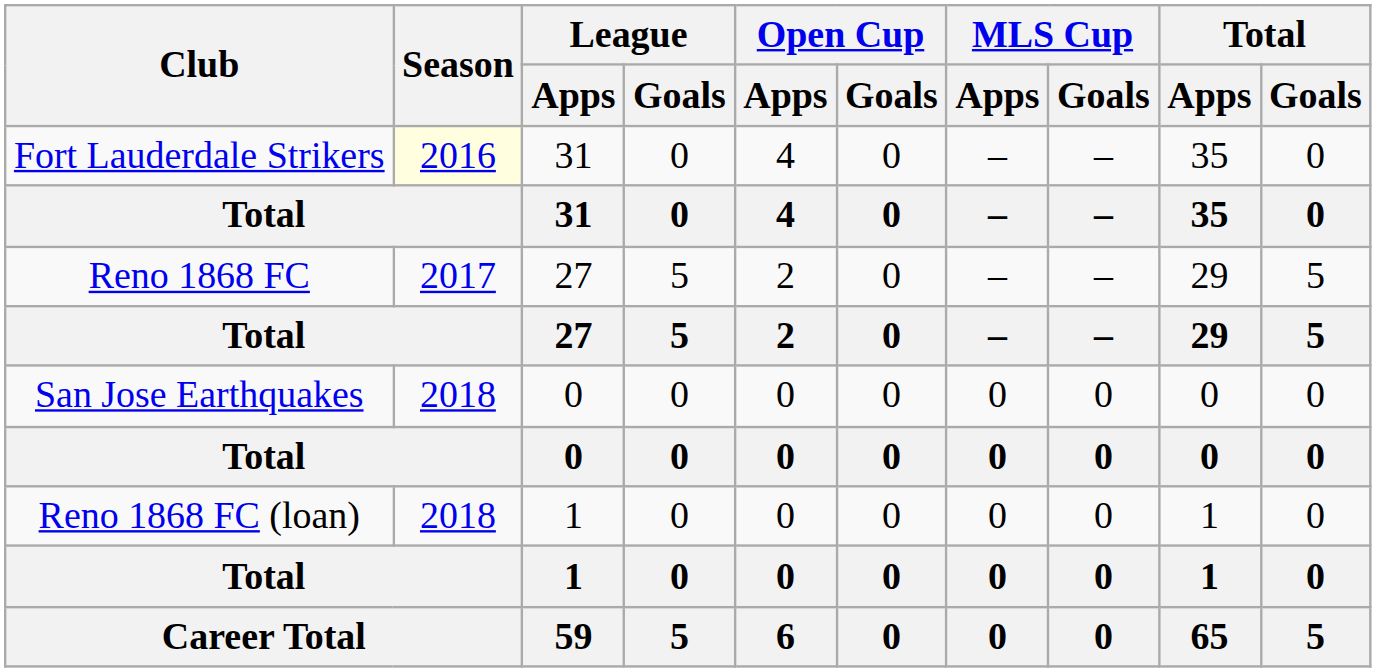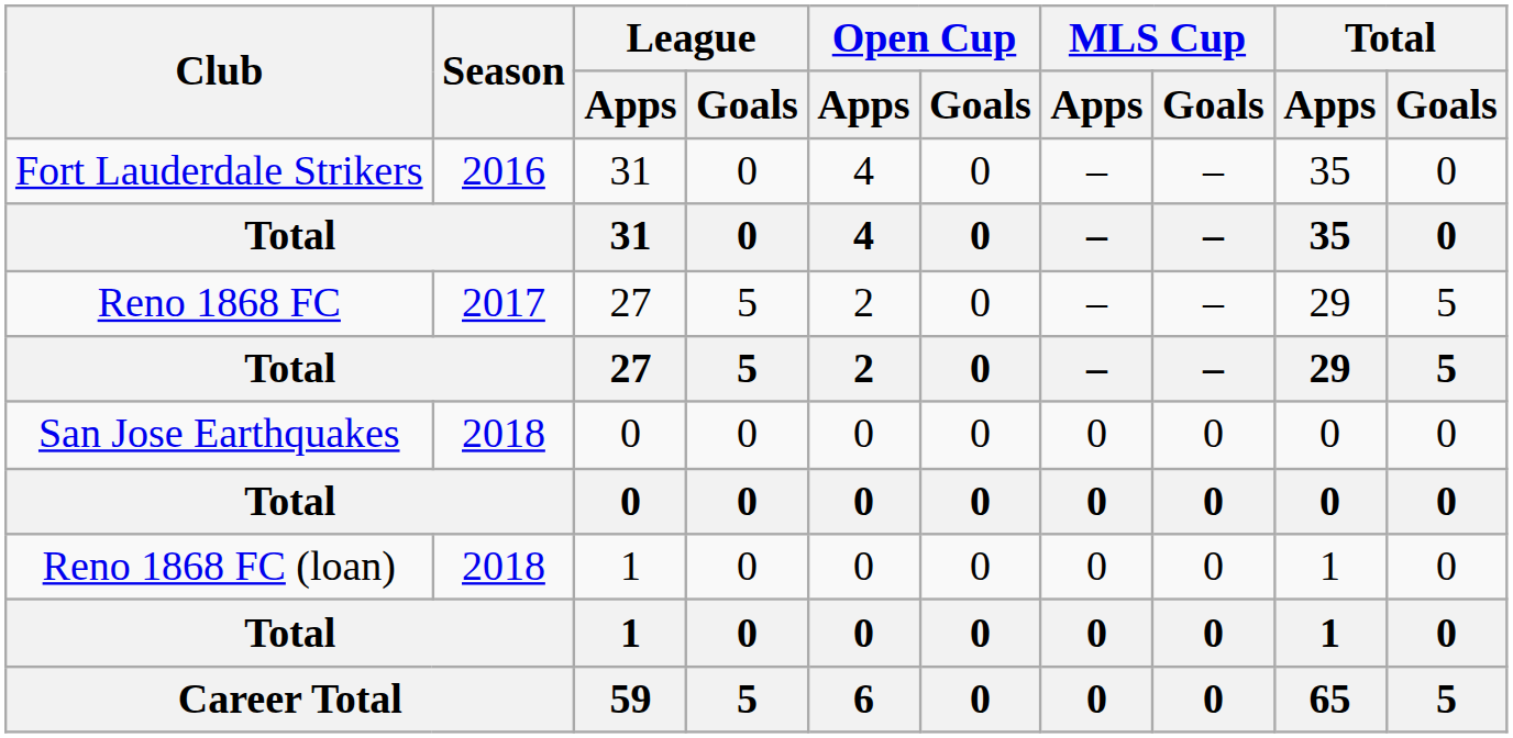Fort Lauderdale Strikers | Season: lightyellow background -> no background
